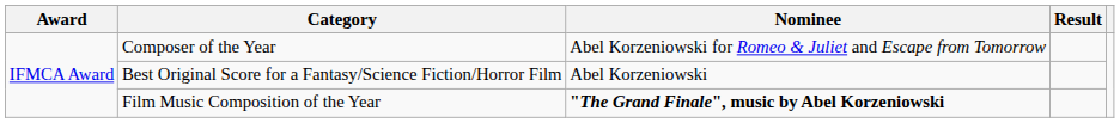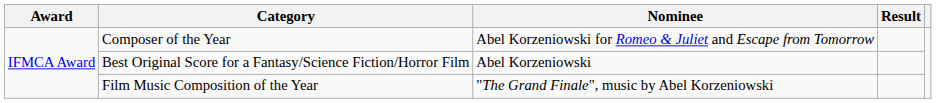Film Music Composition of the Year | Nominee: bold -> normal
